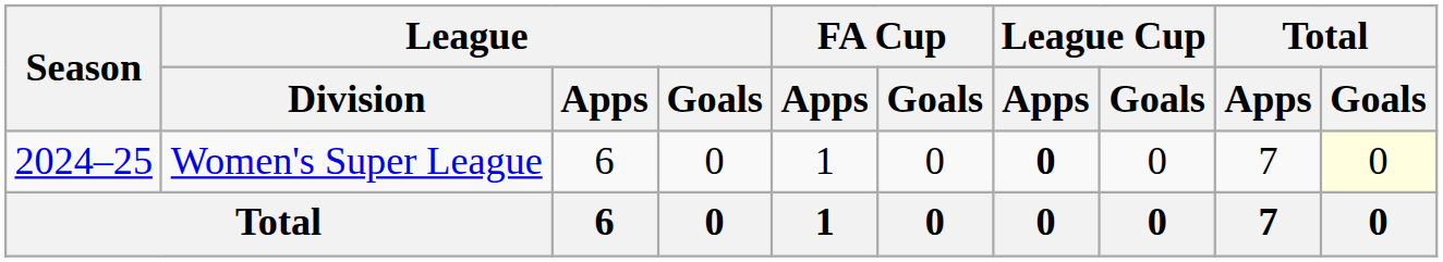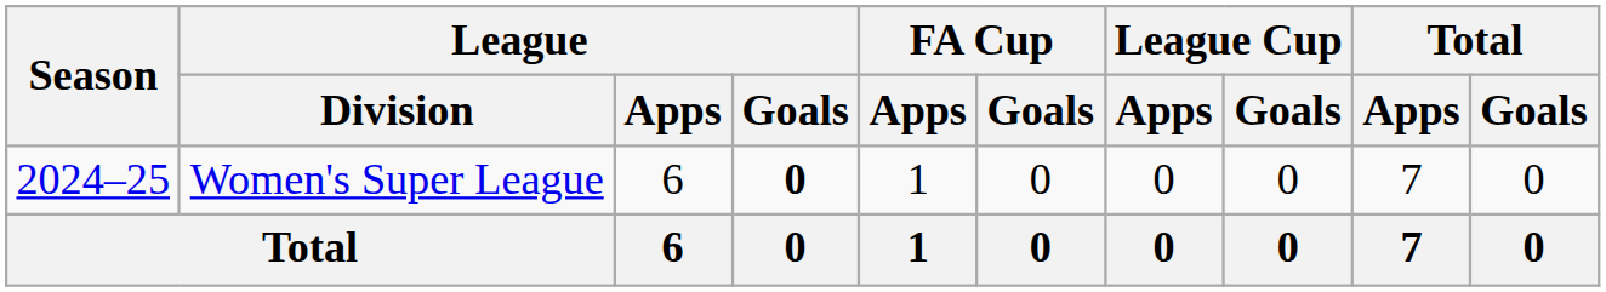Women's Super League | League / Goals: normal -> bold
Women's Super League | League Cup / Apps: bold -> normal
Women's Super League | Total / Goals: lightyellow background -> no background
